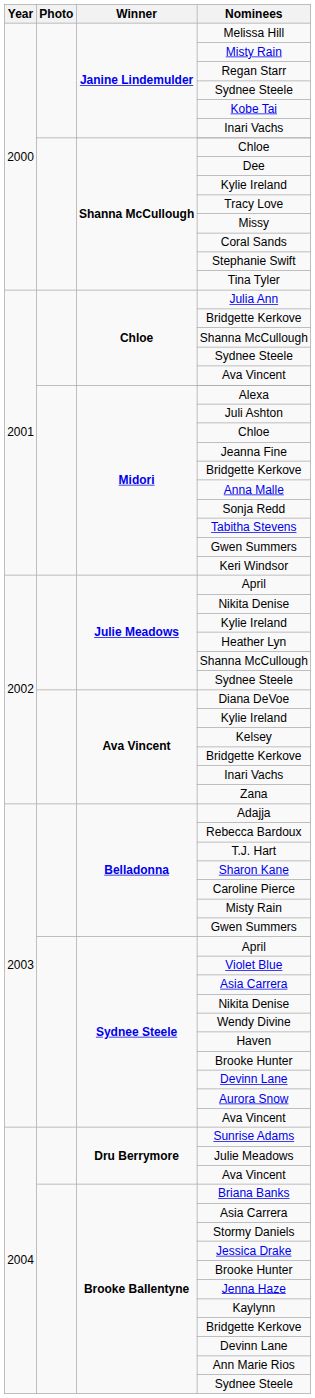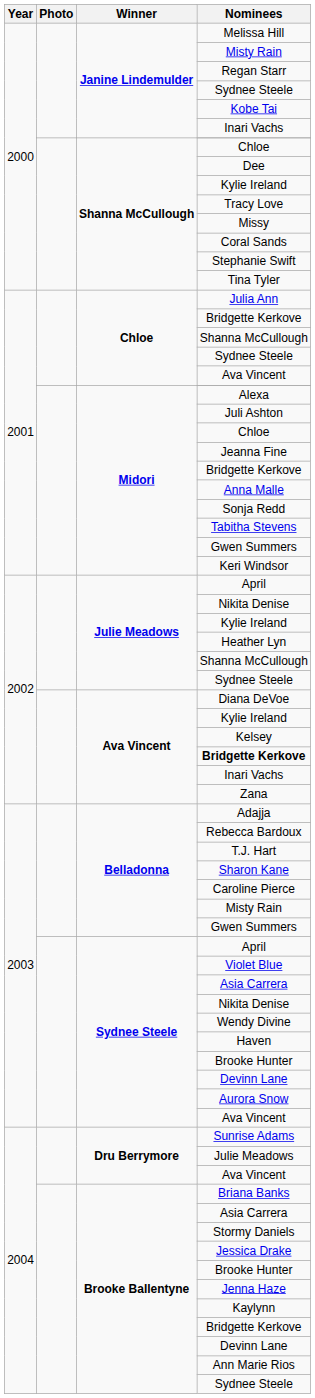Ava Vincent / Bridgette Kerkove | Nominees: normal -> bold
